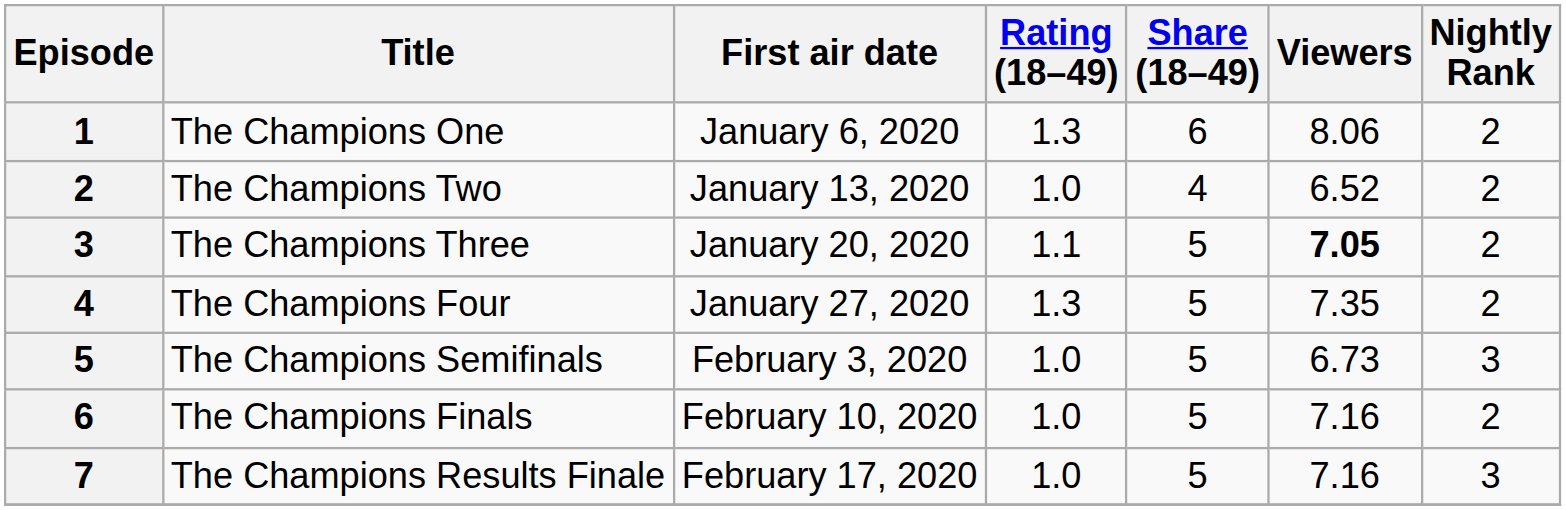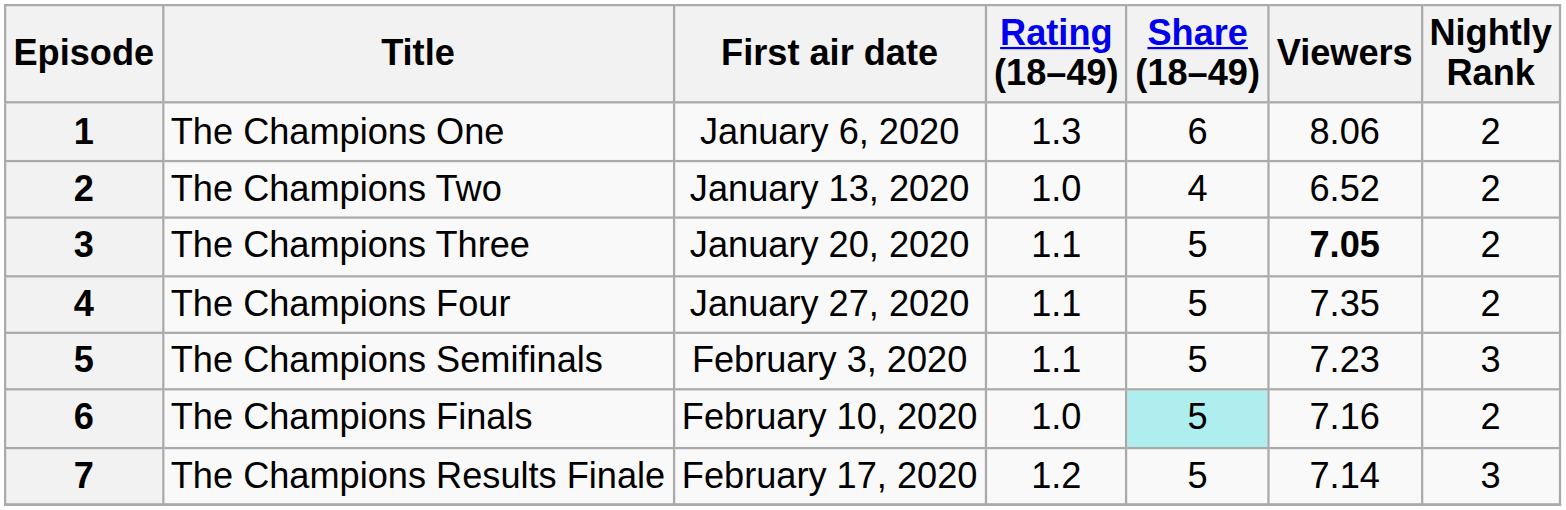The Champions Four | Rating (18–49): 1.3 -> 1.1
The Champions Semifinals | Rating (18–49): 1.0 -> 1.1
The Champions Semifinals | Viewers: 6.73 -> 7.23
The Champions Finals | Share (18–49): no background -> paleturquoise background
The Champions Results Finale | Rating (18–49): 1.0 -> 1.2
The Champions Results Finale | Viewers: 7.16 -> 7.14
